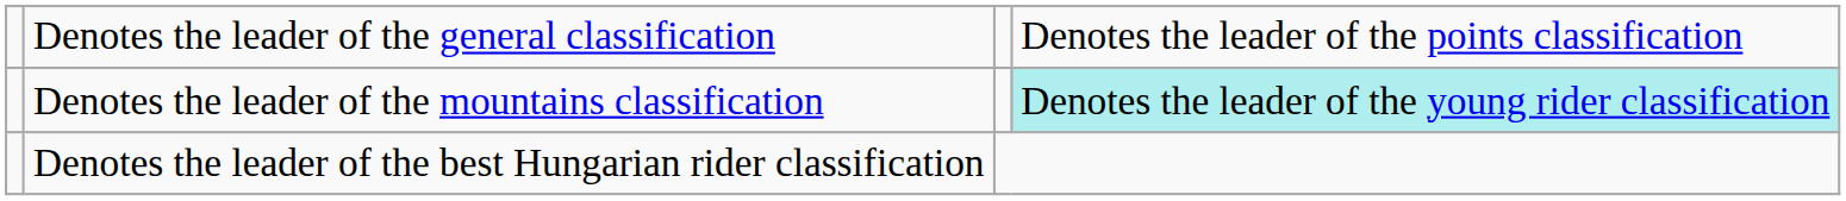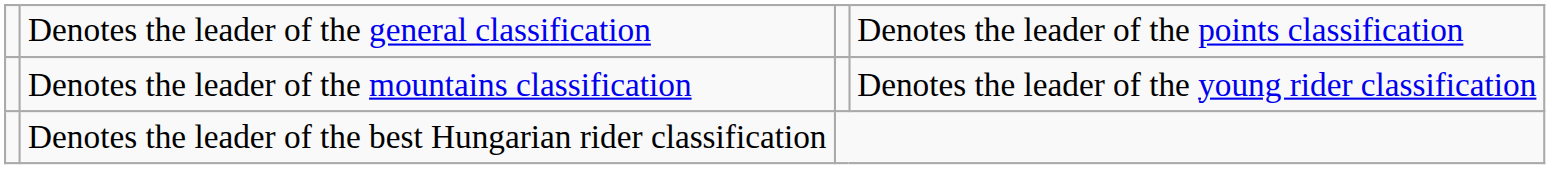Denotes the leader of the mountains classification | column 4: paleturquoise background -> no background
